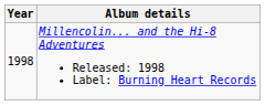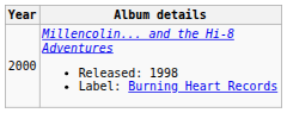row 2 | Year: 1998 -> 2000
